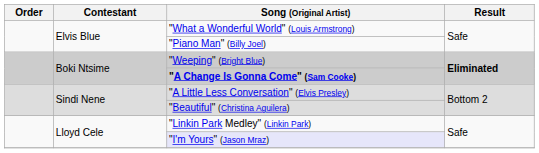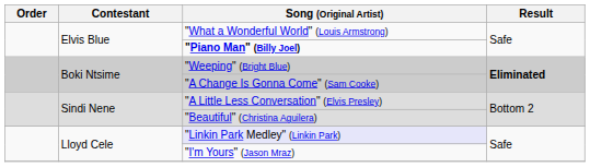"Piano Man" (Billy Joel) | Song (Original Artist): normal -> bold
"A Change Is Gonna Come" (Sam Cooke) | Song (Original Artist): bold -> normal
"Linkin Park Medley" (Linkin Park) | Song (Original Artist): no background -> lavender background
"I'm Yours" (Jason Mraz) | Song (Original Artist): lavender background -> no background
